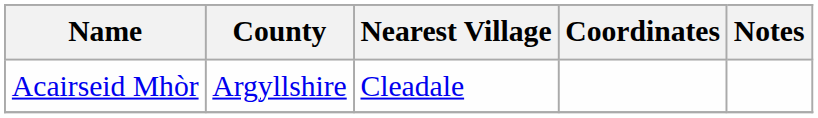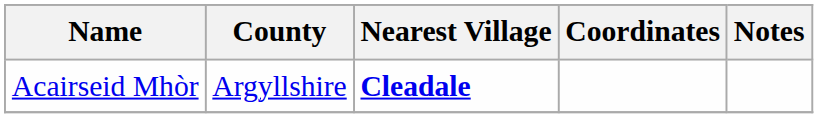Acairseid Mhòr | Nearest Village: normal -> bold
